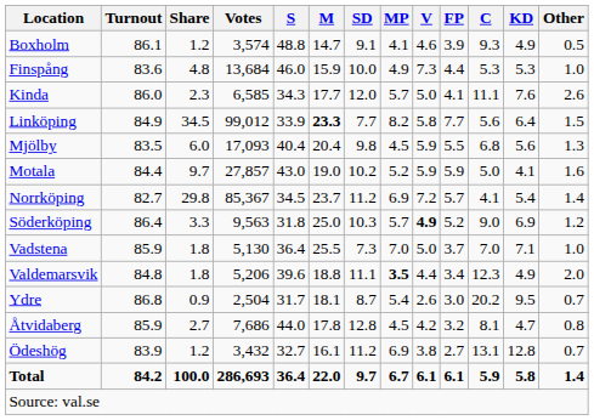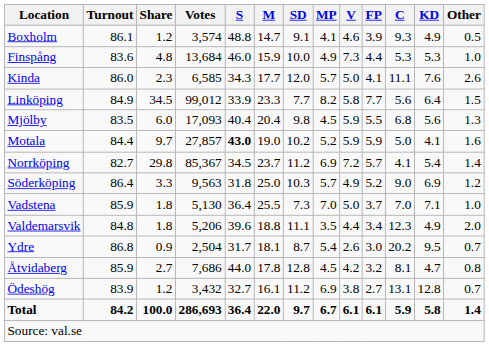Linköping | M: bold -> normal
Motala | S: normal -> bold
Söderköping | V: bold -> normal
Valdemarsvik | MP: bold -> normal
